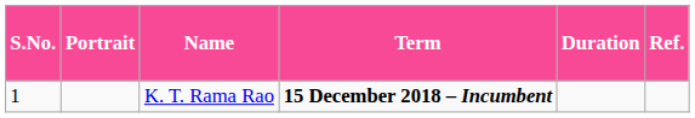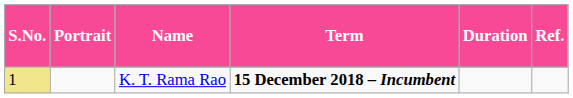K. T. Rama Rao | S.No.: no background -> khaki background
